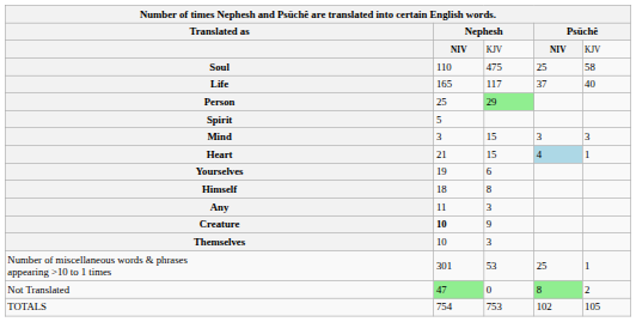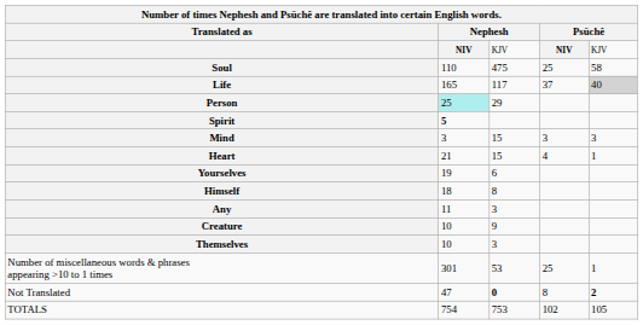Life | column 5: no background -> lightgrey background
Person | column 2: no background -> paleturquoise background
Person | column 3: lightgreen background -> no background
Spirit | column 2: normal -> bold
Heart | column 4: lightblue background -> no background
Creature | column 2: bold -> normal
Not Translated | column 2: lightgreen background -> no background
Not Translated | column 3: normal -> bold
Not Translated | column 4: lightgreen background -> no background
Not Translated | column 5: normal -> bold
